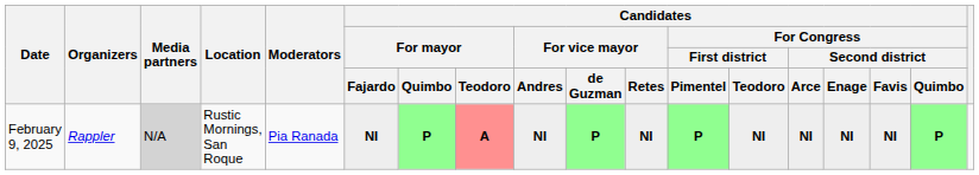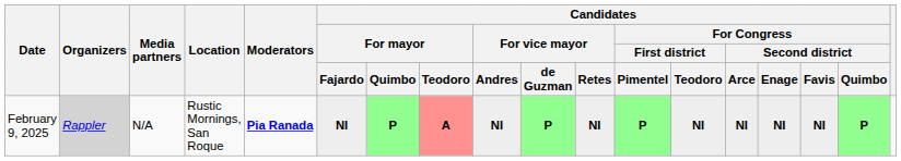February 9, 2025 | Organizers: no background -> lightgrey background
February 9, 2025 | Media partners: lightgrey background -> no background
February 9, 2025 | Moderators: normal -> bold
